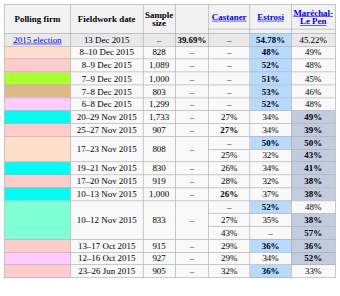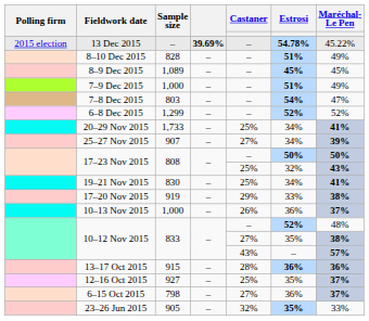8–10 Dec 2015 | Estrosi: 48% -> 51%
8–9 Dec 2015 | Estrosi: 52% -> 45%
8–9 Dec 2015 | Maréchal-Le Pen: 48% -> 45%
7–9 Dec 2015 | Maréchal-Le Pen: 45% -> 49%
7–8 Dec 2015 | Estrosi: 53% -> 54%
7–8 Dec 2015 | Maréchal-Le Pen: 46% -> 47%
6–8 Dec 2015 | Maréchal-Le Pen: 48% -> 52%
20–29 Nov 2015 | Castaner: 27% -> 25%
20–29 Nov 2015 | Maréchal-Le Pen: 49% -> 41%
25–27 Nov 2015 | Castaner: bold -> normal
19–21 Nov 2015 | Castaner: 26% -> 25%
17–20 Nov 2015 | Castaner: 28% -> 29%
17–20 Nov 2015 | Estrosi: 32% -> 33%
10–13 Nov 2015 | Castaner: bold -> normal
10–13 Nov 2015 | Estrosi: 37% -> 36%
10–13 Nov 2015 | Maréchal-Le Pen: 38% -> 37%
13–17 Oct 2015 | Castaner: 29% -> 28%
12–16 Oct 2015 | Castaner: 29% -> 25%
12–16 Oct 2015 | Estrosi: 34% -> 35%
12–16 Oct 2015 | Maréchal-Le Pen: 52% -> 37%
+ row: 6–15 Oct 2015 | 798 | – | 27% | 36% | 37%
23–26 Jun 2015 | Estrosi: 36% -> 35%
